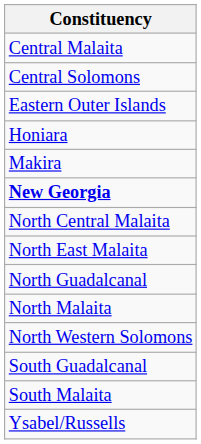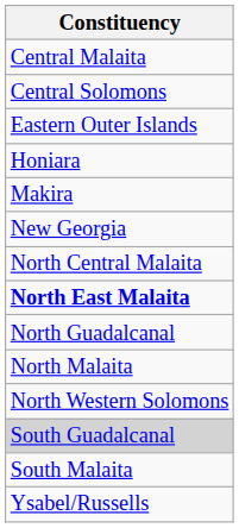row 7 | column 1: bold -> normal
row 9 | column 1: normal -> bold
row 13 | column 1: no background -> lightgrey background
